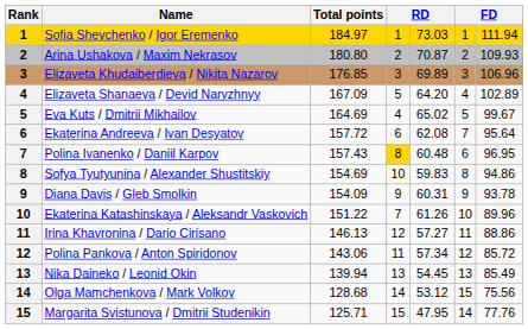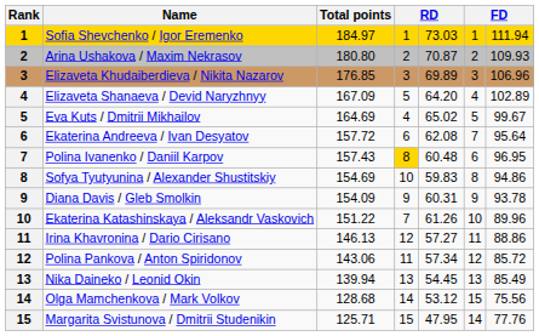Sofya Tyutyunina / Alexander Shustitskiy | column 4: lightyellow background -> no background
